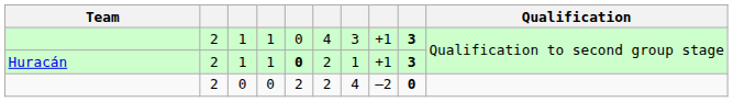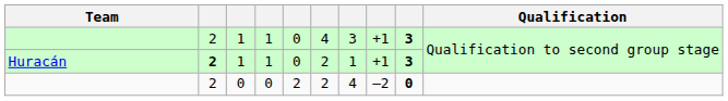Huracán | column 2: normal -> bold
Huracán | column 5: bold -> normal
